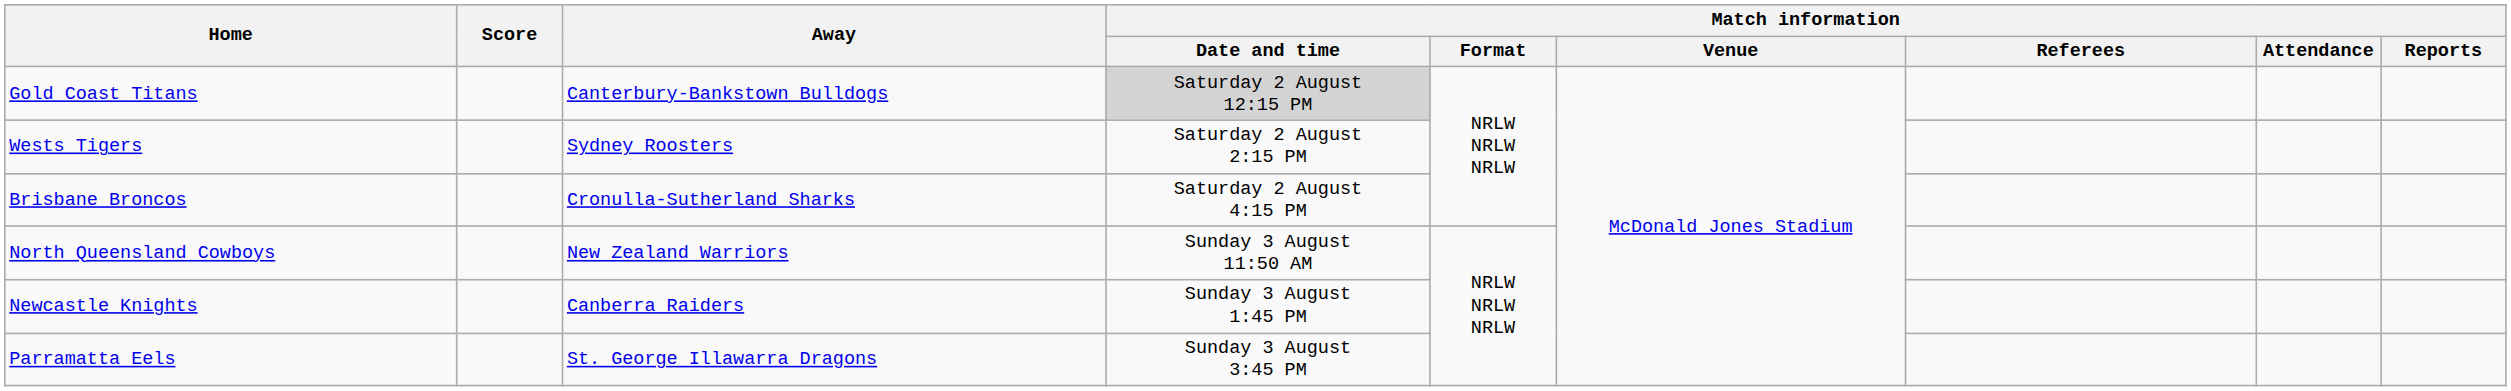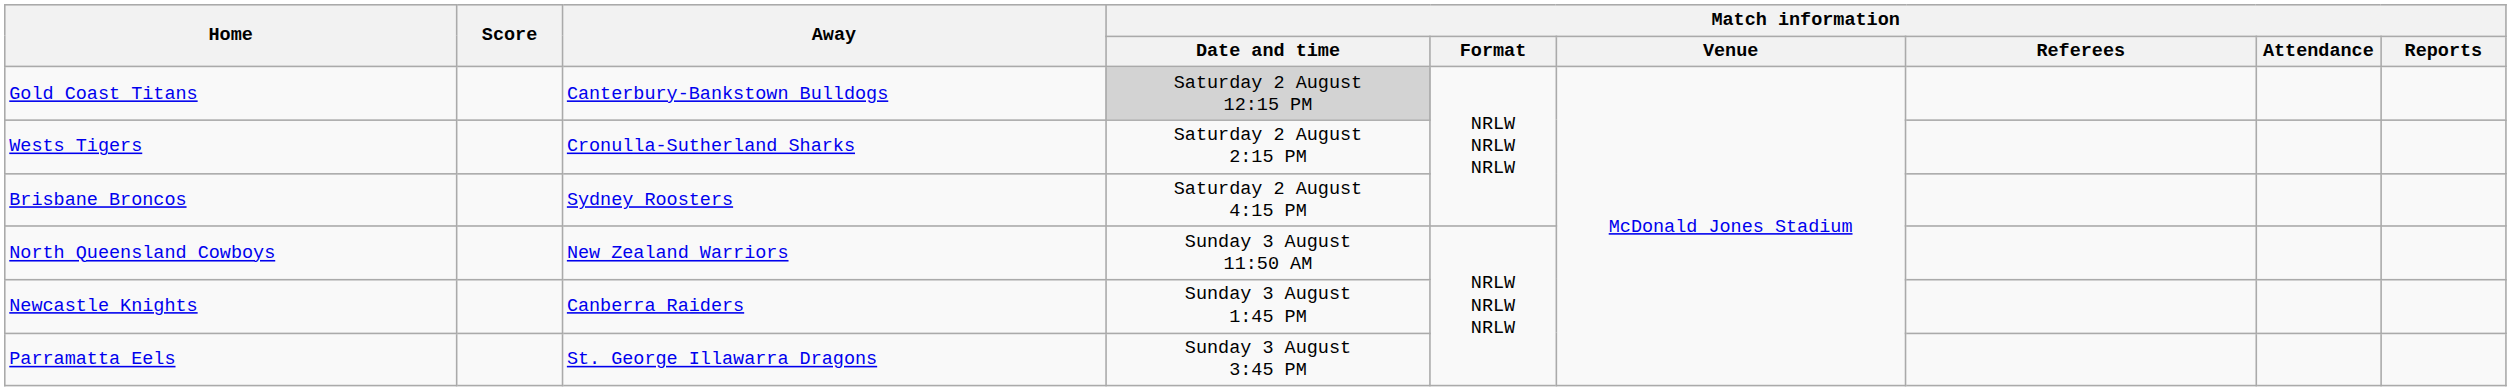Wests Tigers | Away: Sydney Roosters -> Cronulla-Sutherland Sharks
Brisbane Broncos | Away: Cronulla-Sutherland Sharks -> Sydney Roosters
